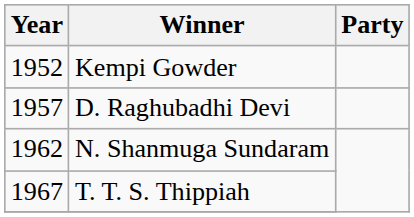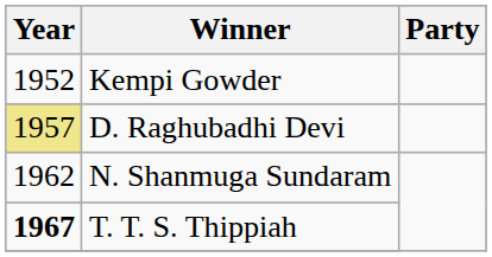D. Raghubadhi Devi | Year: no background -> khaki background
T. T. S. Thippiah | Year: normal -> bold
